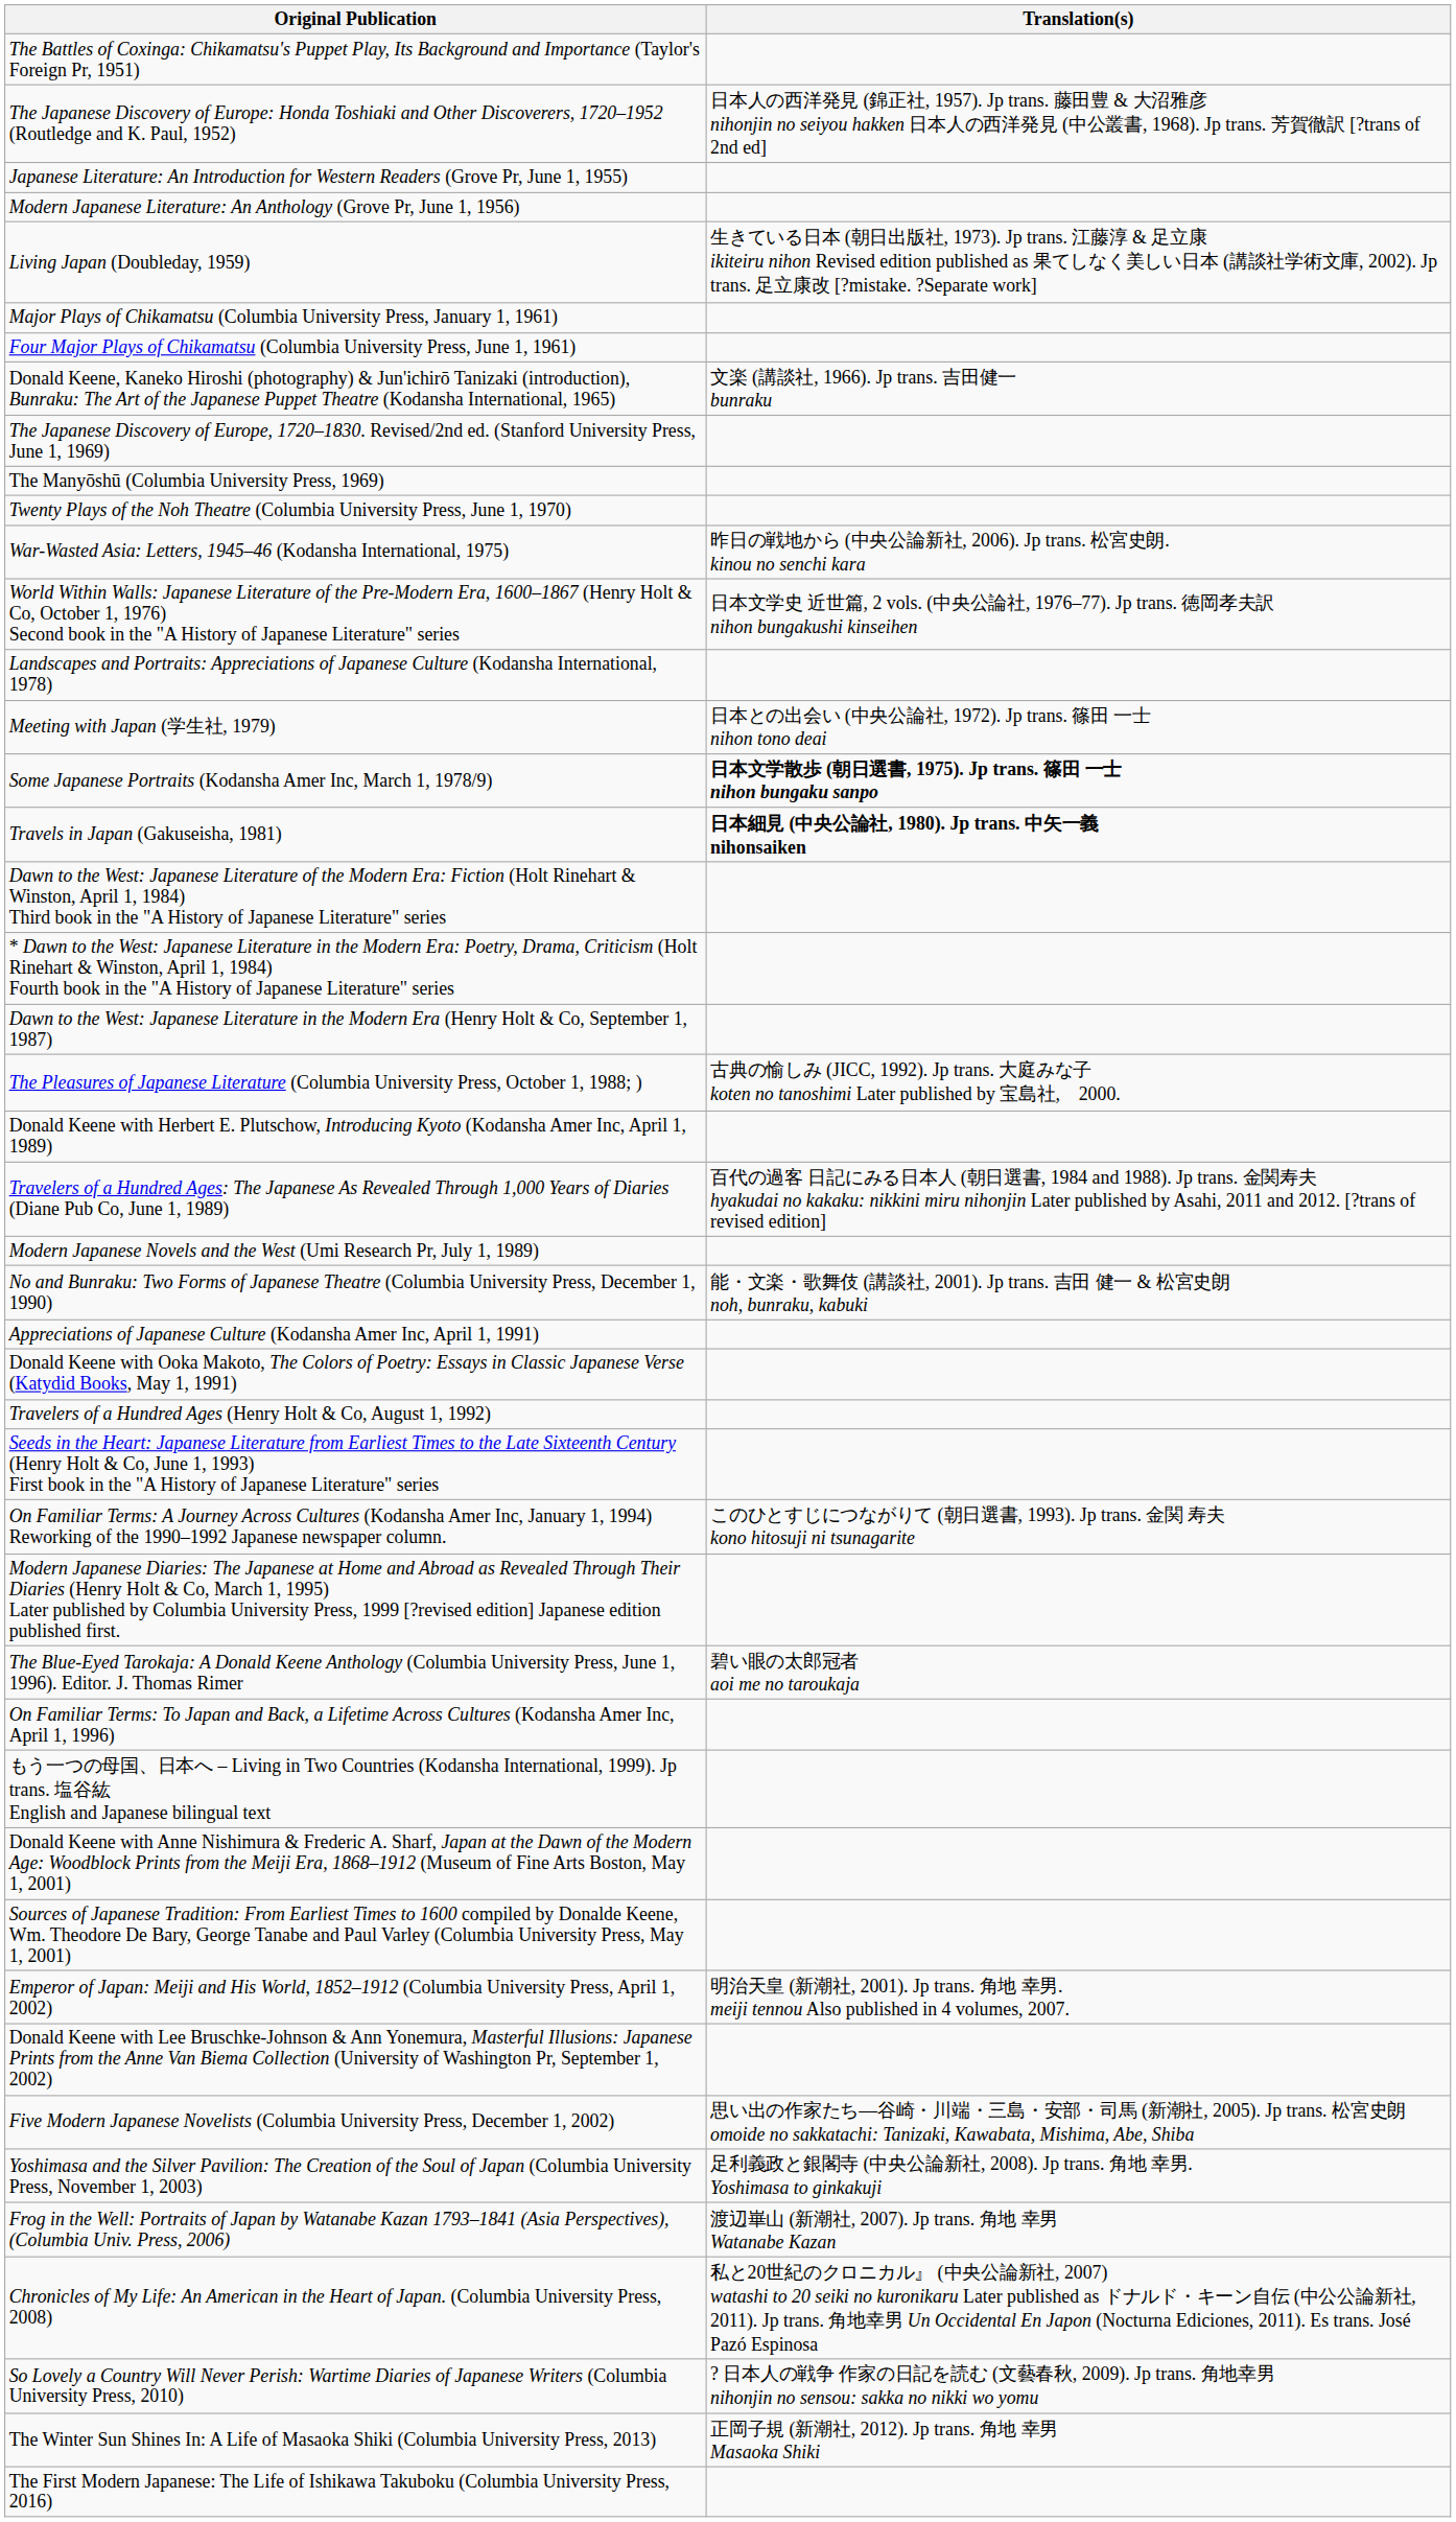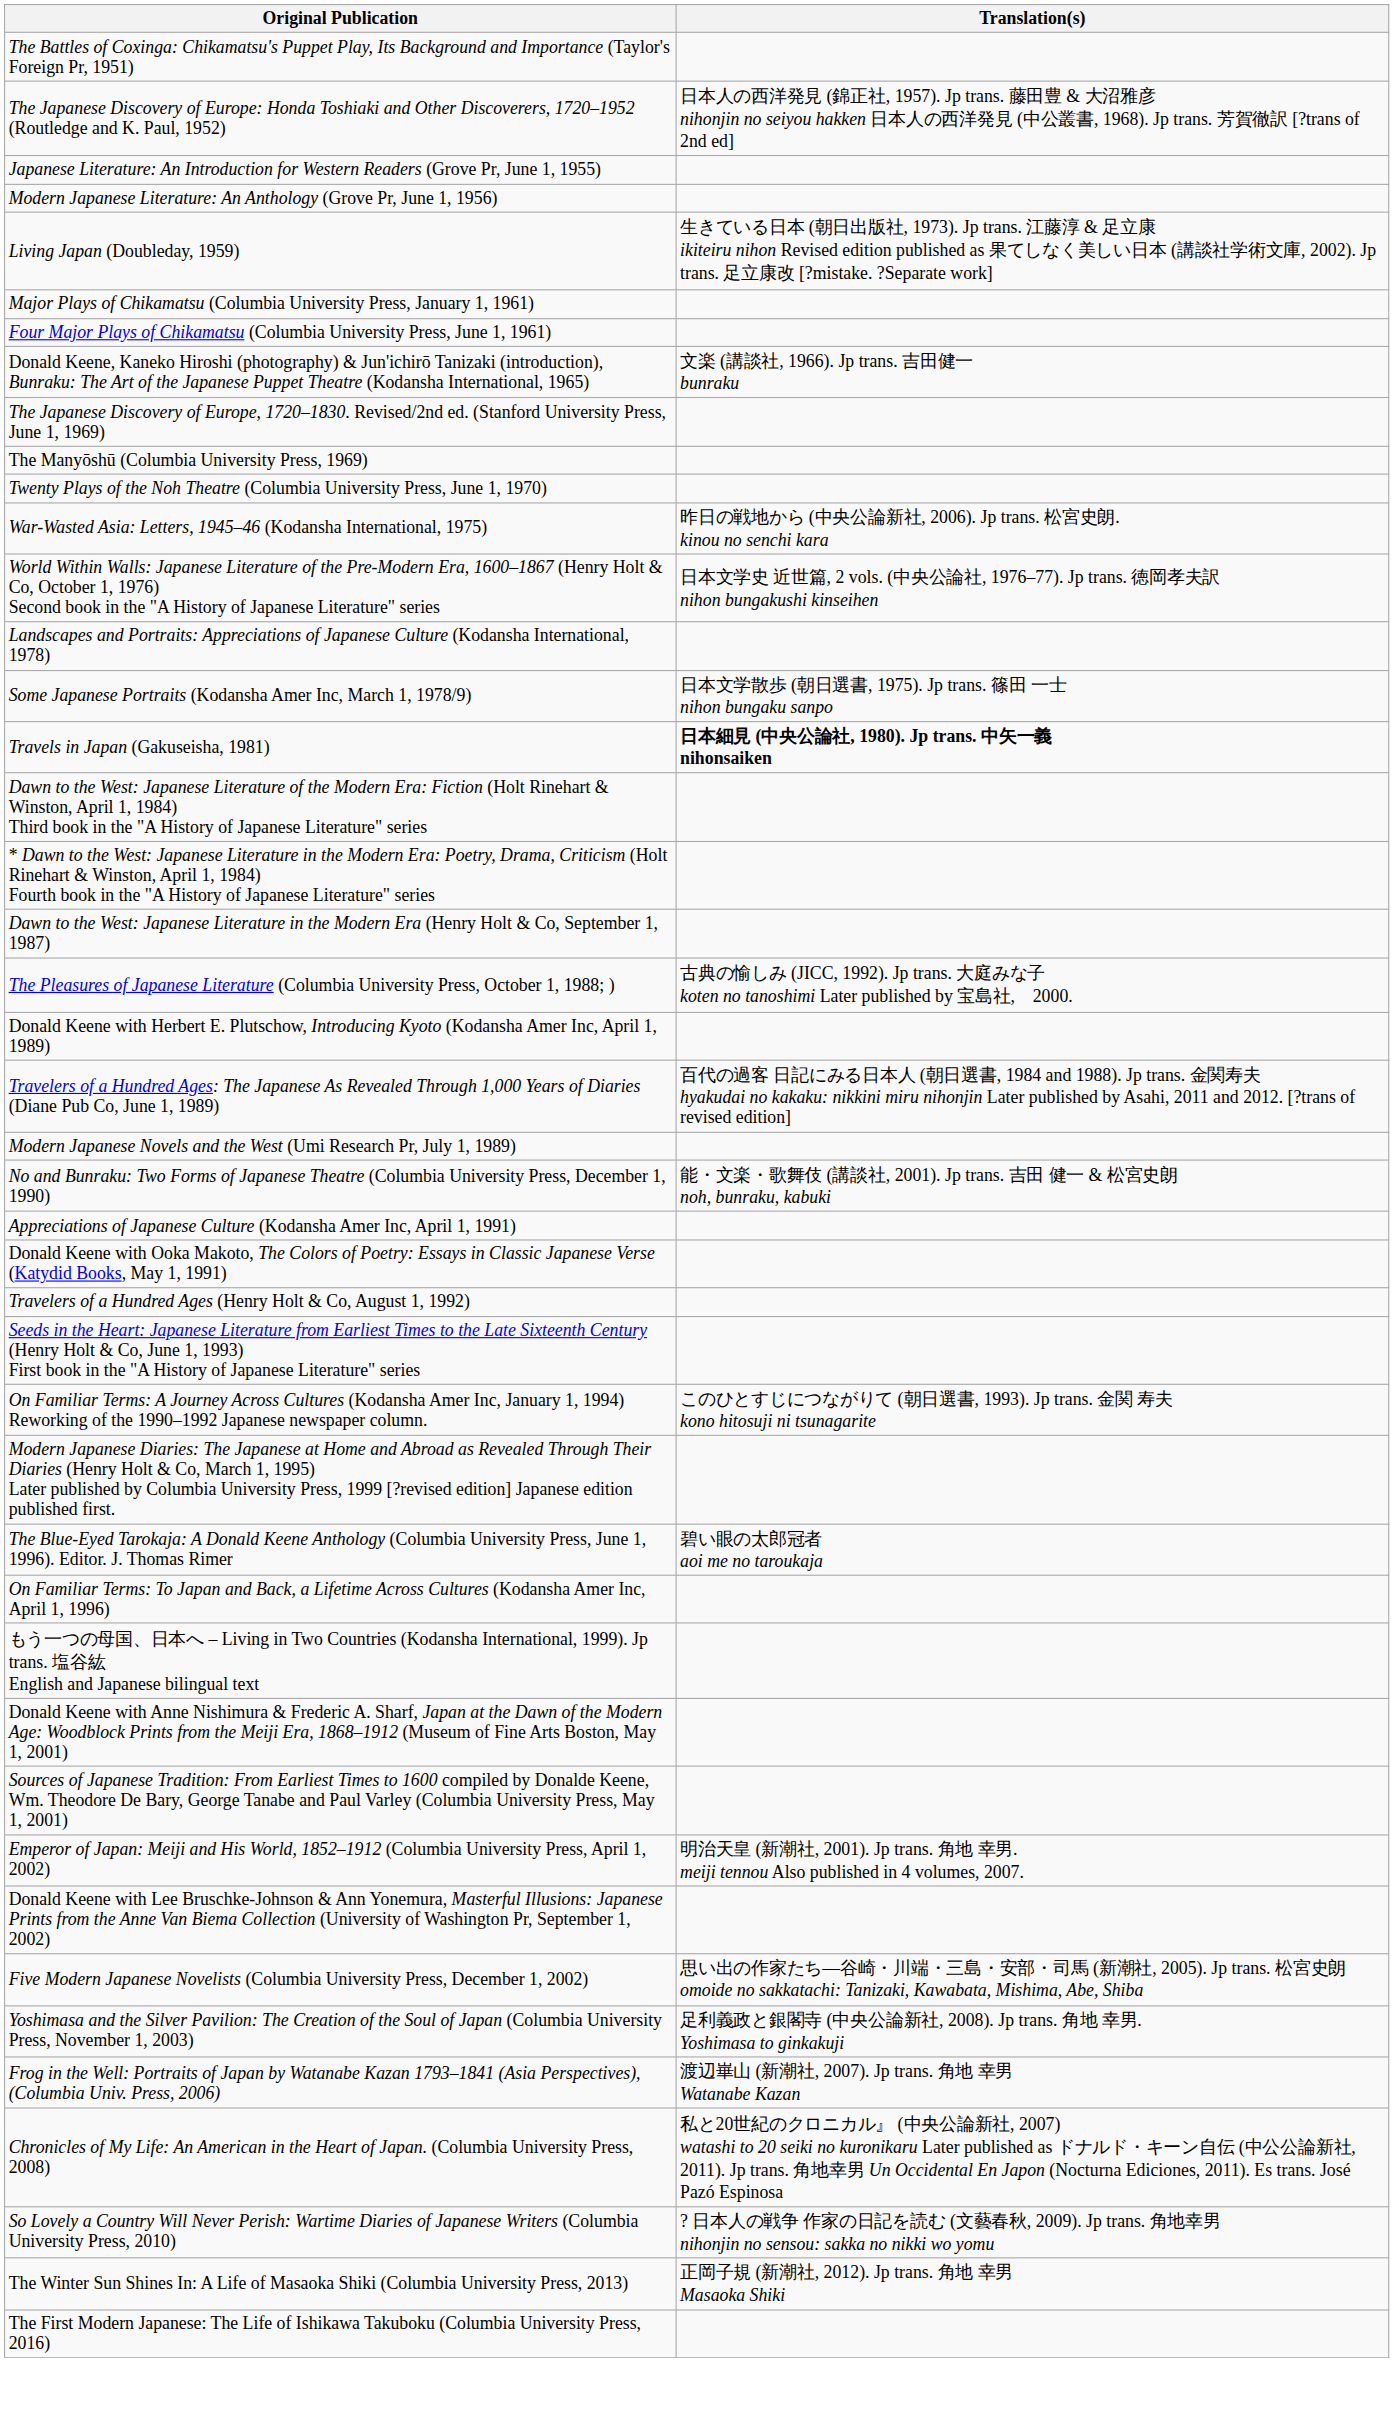- row: Meeting with Japan (学生社, 1979) | 日本との出会い (中央公論社, 1972). Jp trans. 篠田 一士 nihon tono deai
Some Japanese Portraits (Kodansha Amer Inc, March 1, 1978/9) | Translation(s): bold -> normal
